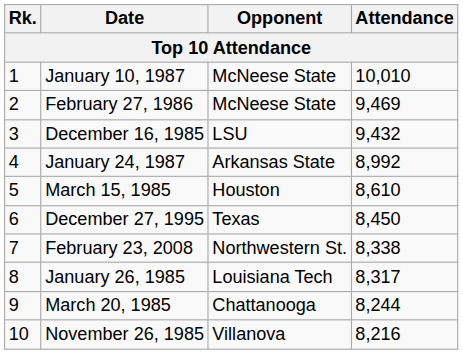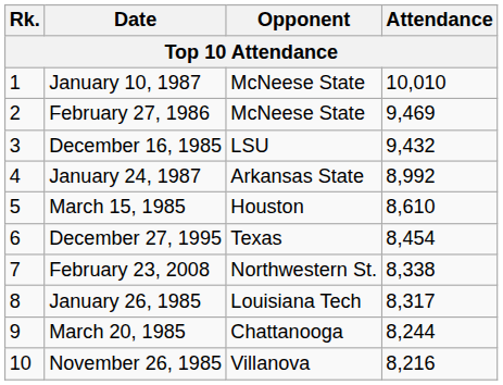December 27, 1995 | Attendance: 8,450 -> 8,454
